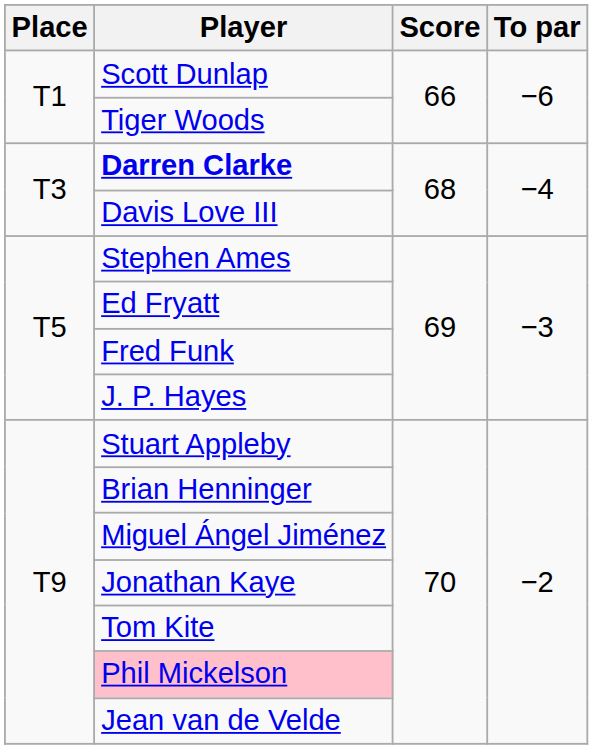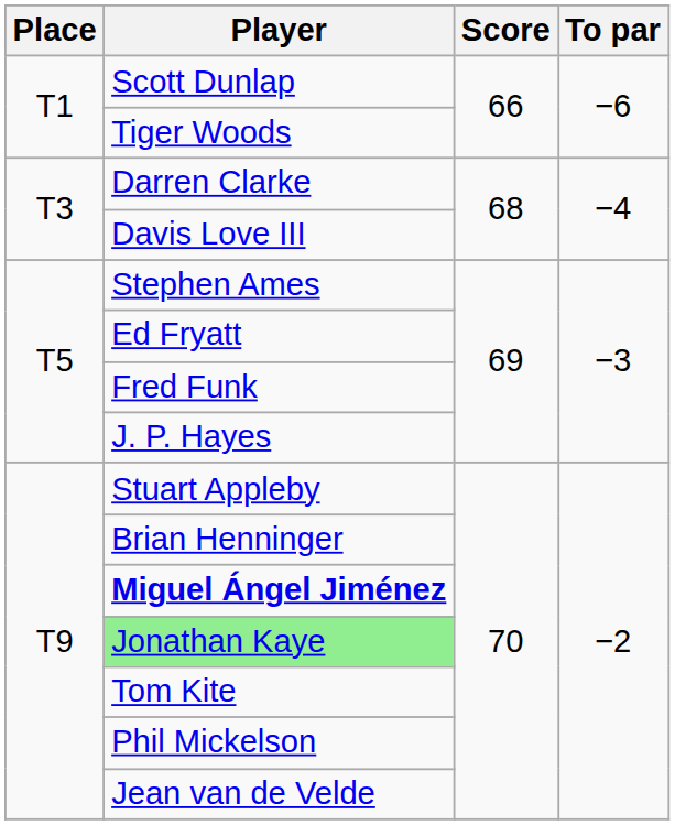Darren Clarke | Player: bold -> normal
Miguel Ángel Jiménez | Player: normal -> bold
Jonathan Kaye | Player: no background -> lightgreen background
Phil Mickelson | Player: pink background -> no background
